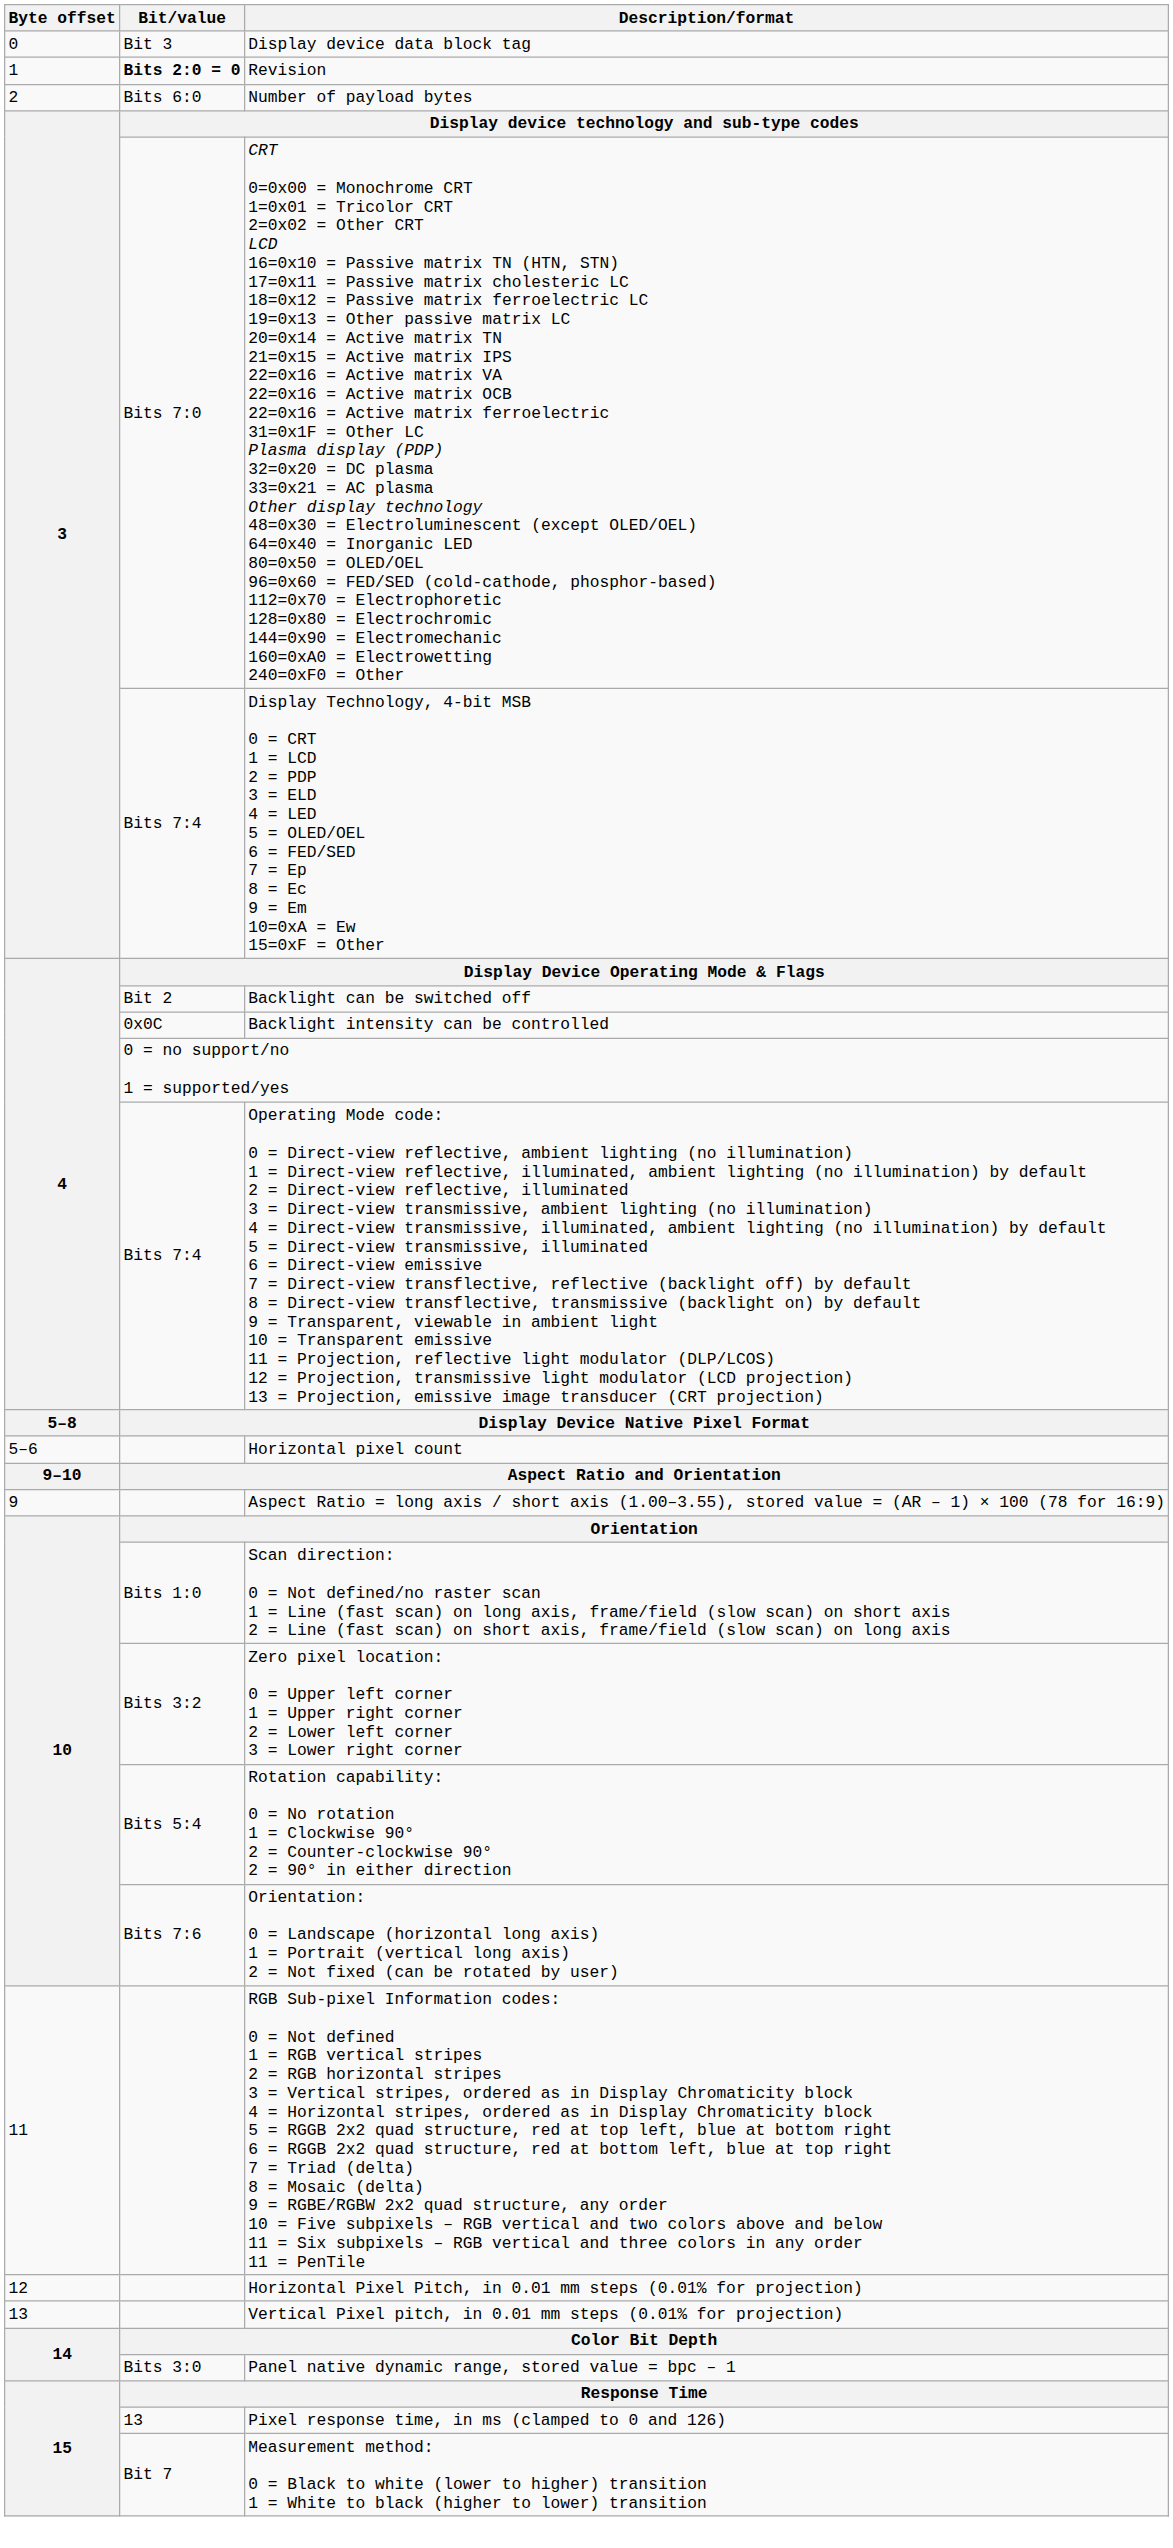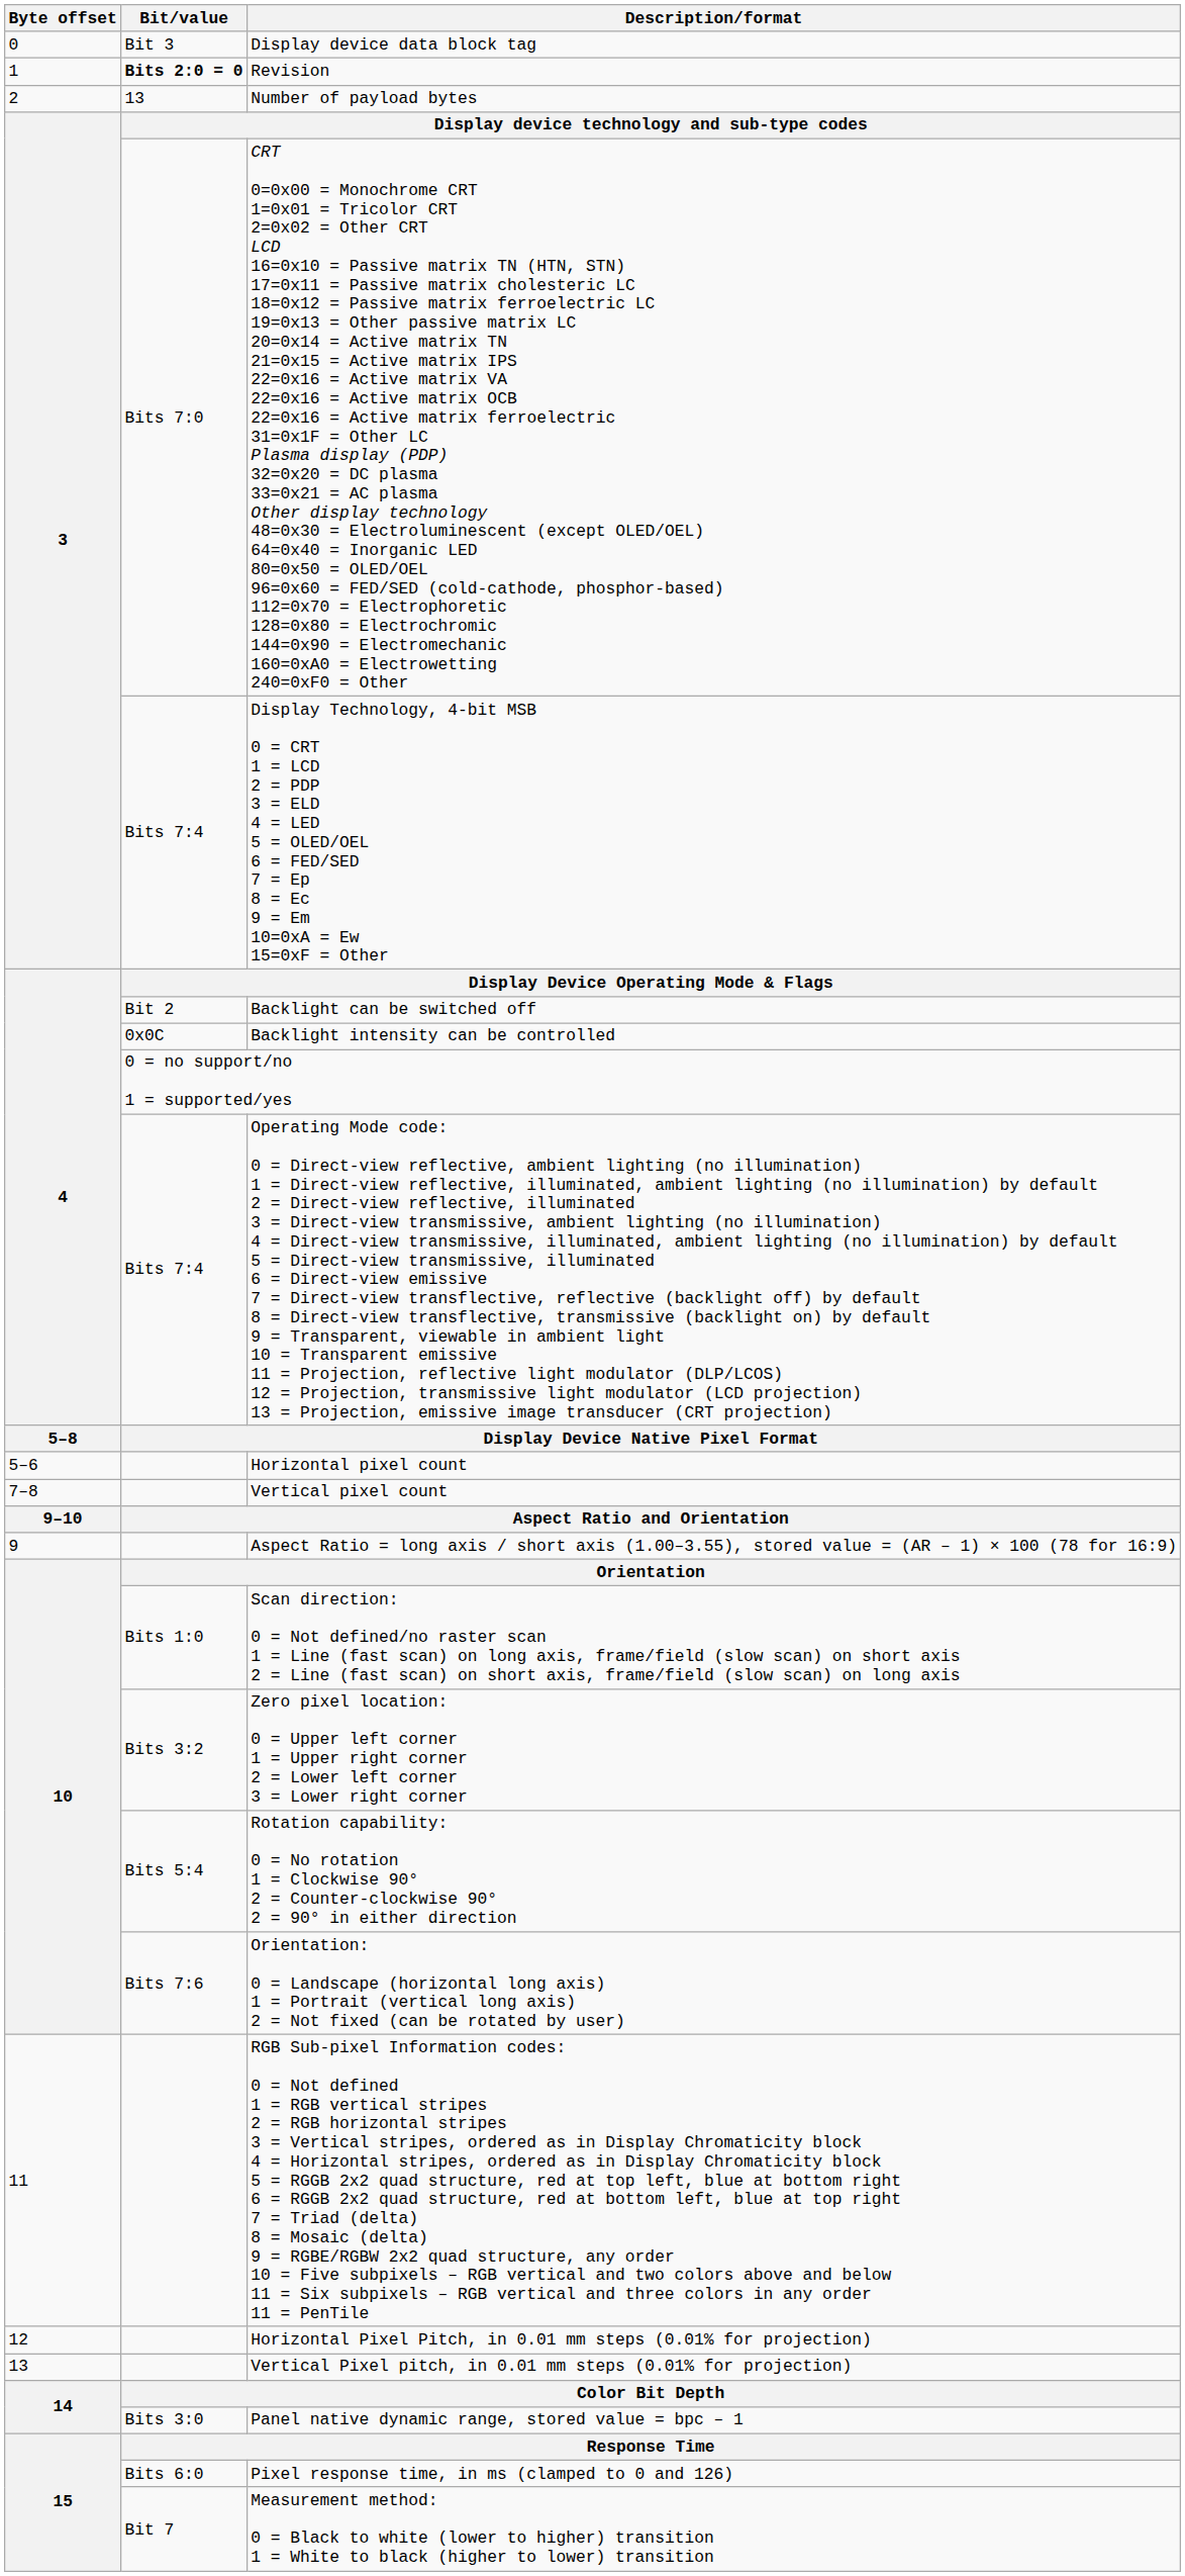Number of payload bytes | Bit/value: Bits 6:0 -> 13
+ row: 7–8 | Vertical pixel count
Pixel response time, in ms (clamped to 0 and 126) | Bit/value: 13 -> Bits 6:0
